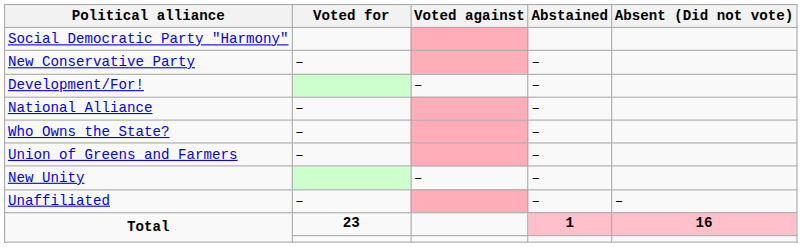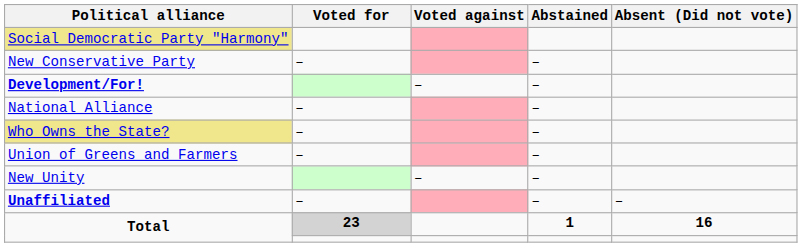Social Democratic Party "Harmony" | Political alliance: no background -> khaki background
Development/For! | Political alliance: normal -> bold
Who Owns the State? | Political alliance: no background -> khaki background
Unaffiliated | Political alliance: normal -> bold
Total / 23 | Voted for: no background -> lightgrey background
Total / 23 | Abstained: pink background -> no background
Total / 23 | Absent (Did not vote): pink background -> no background
